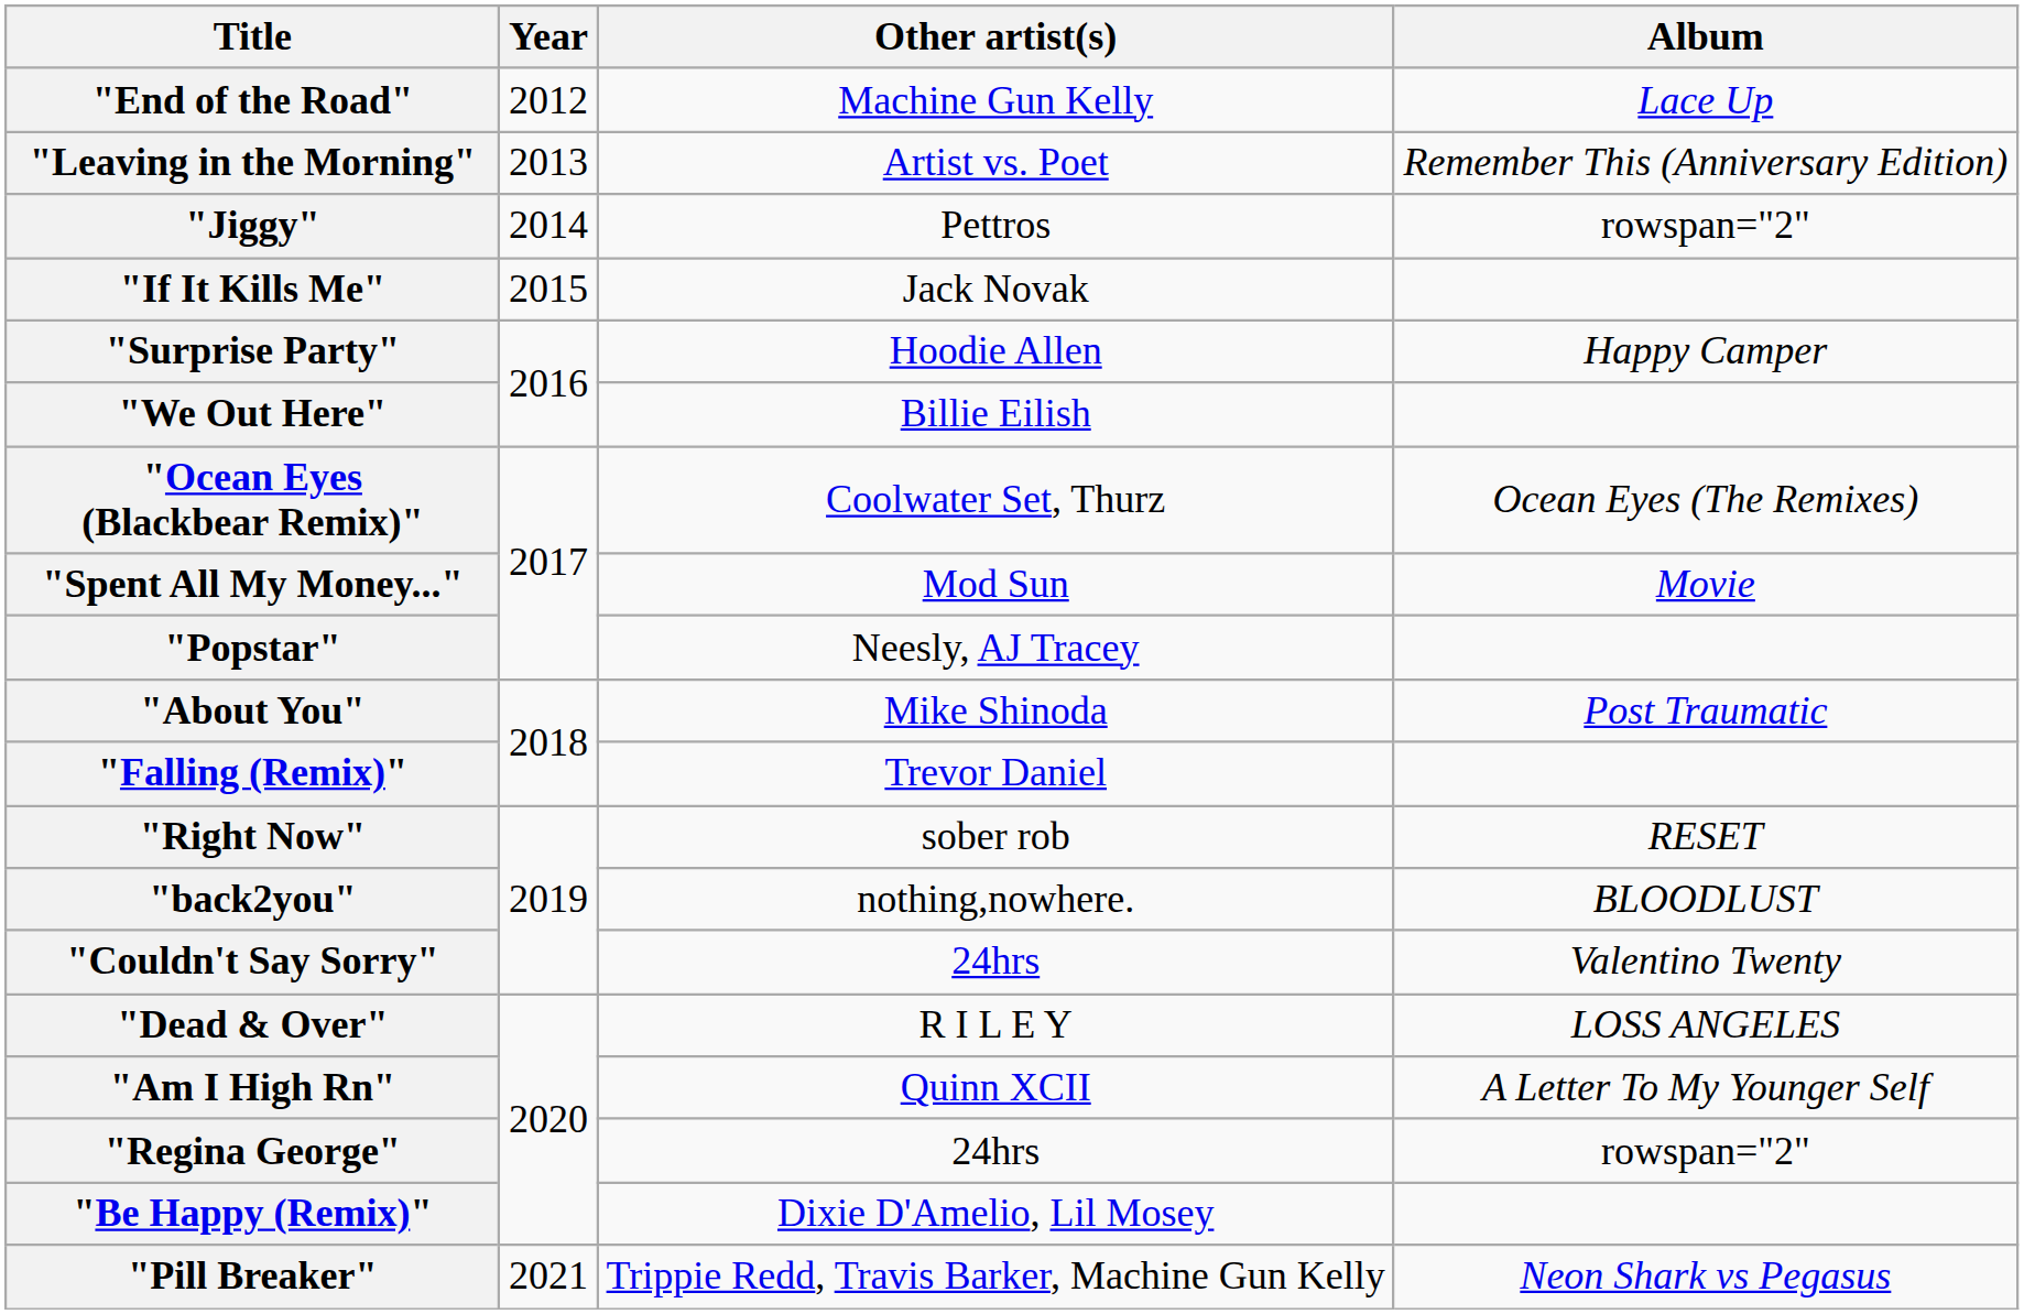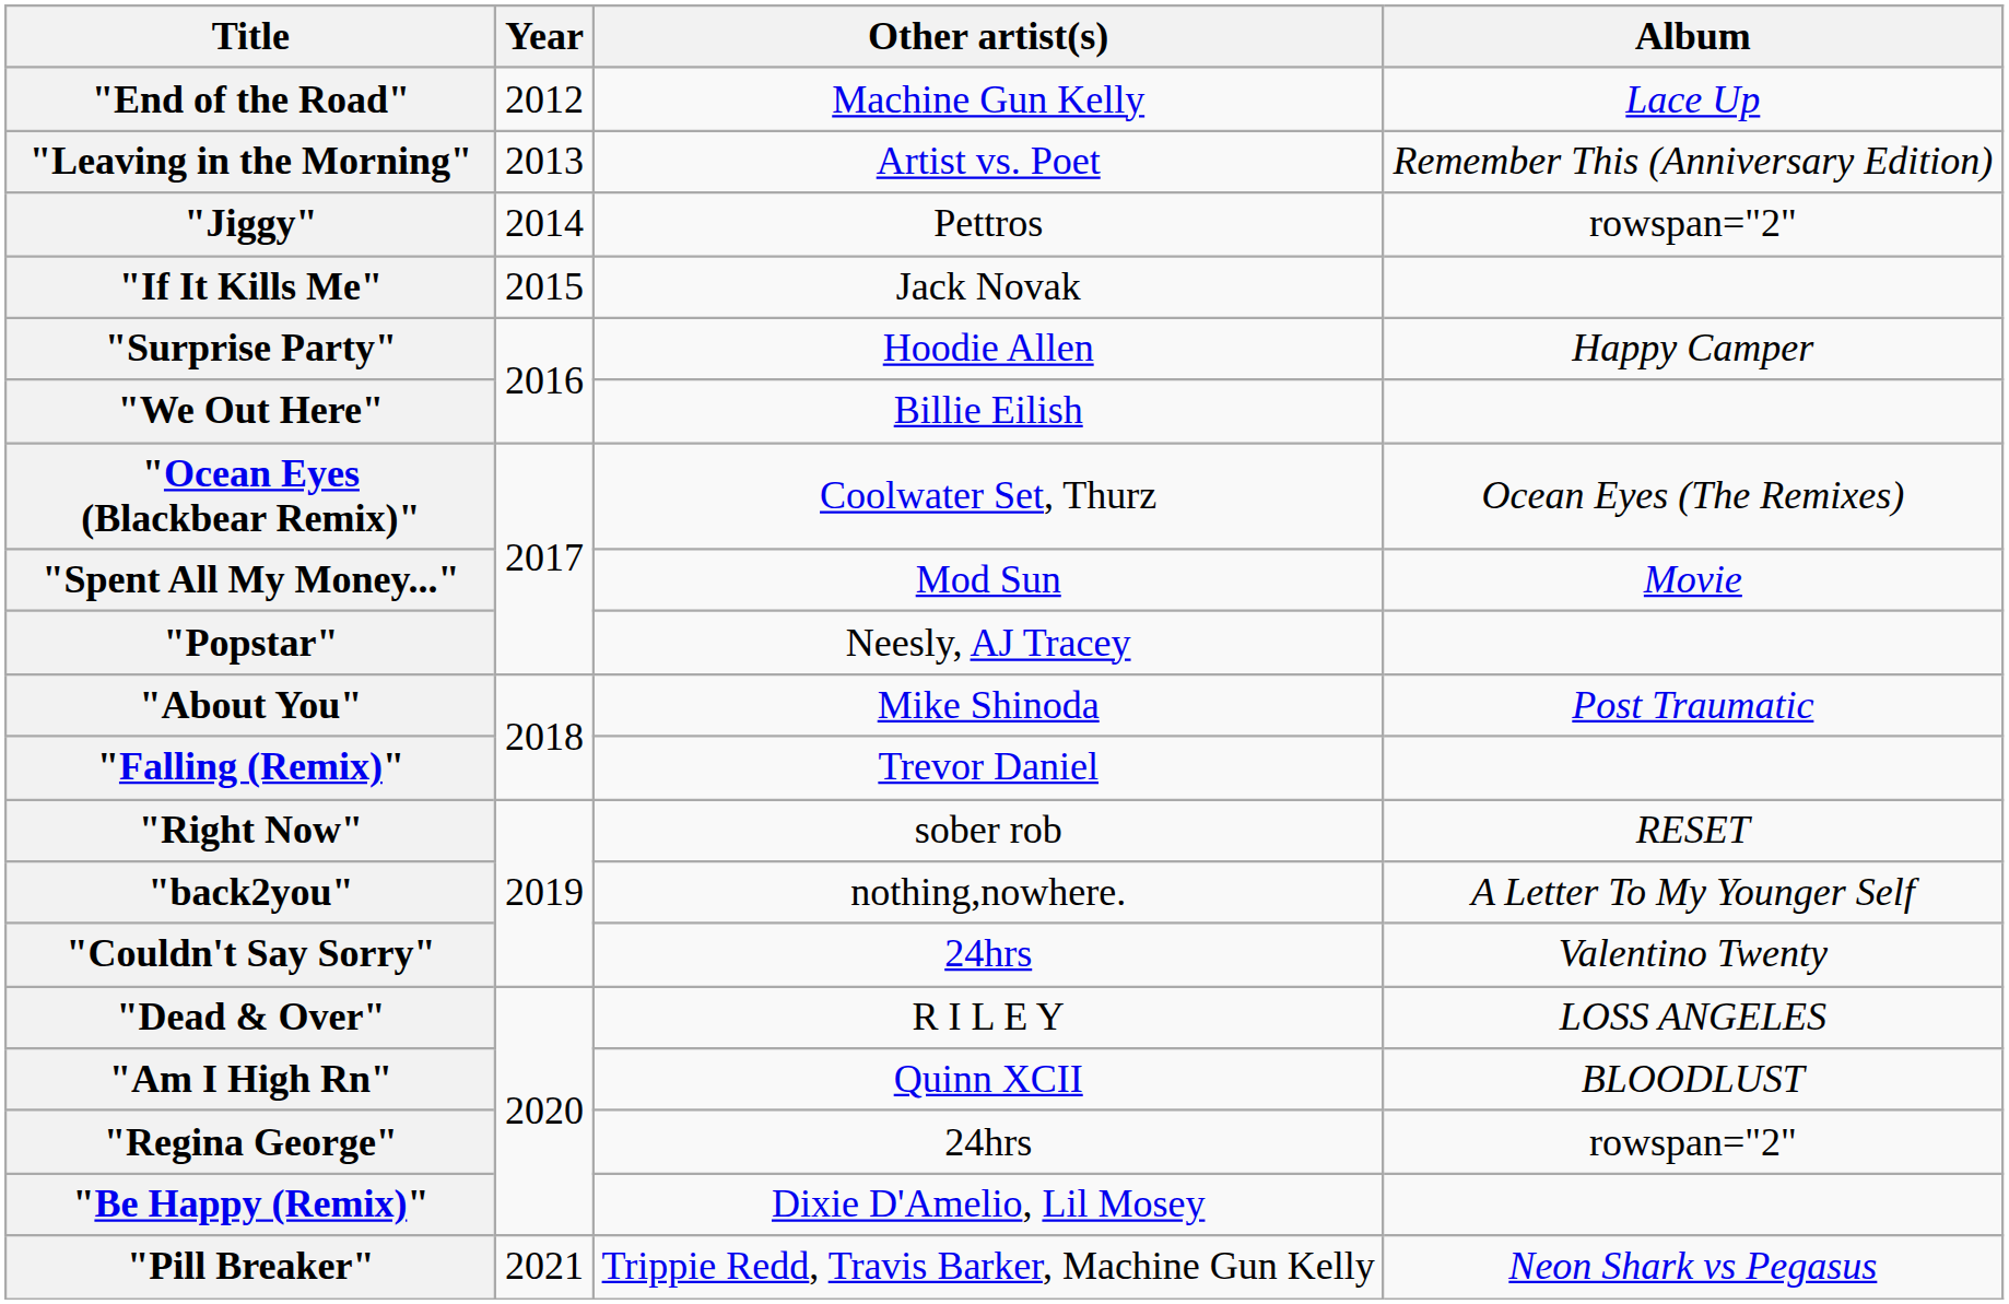"back2you" | Album: BLOODLUST -> A Letter To My Younger Self
"Am I High Rn" | Album: A Letter To My Younger Self -> BLOODLUST
